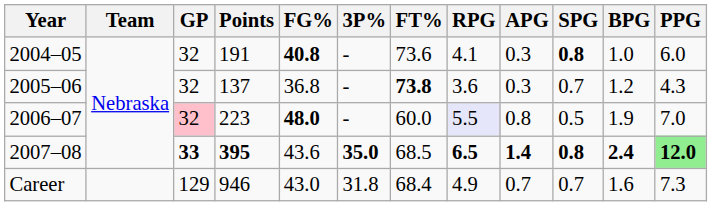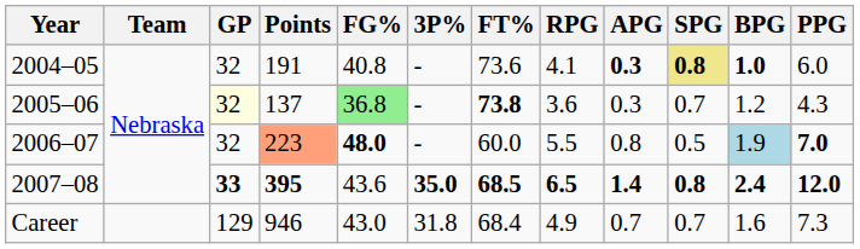2004–05 | FG%: bold -> normal
2004–05 | APG: normal -> bold
2004–05 | SPG: no background -> khaki background
2004–05 | BPG: normal -> bold
2005–06 | GP: no background -> lightyellow background
2005–06 | FG%: no background -> lightgreen background
2006–07 | GP: pink background -> no background
2006–07 | Points: no background -> lightsalmon background
2006–07 | RPG: lavender background -> no background
2006–07 | BPG: no background -> lightblue background
2006–07 | PPG: normal -> bold
2007–08 | FT%: normal -> bold
2007–08 | PPG: lightgreen background -> no background
